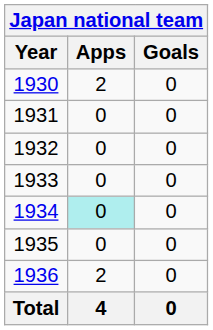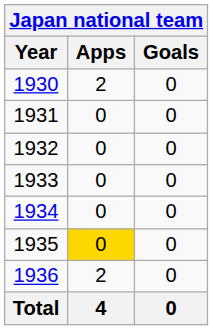1934 | Apps: paleturquoise background -> no background
1935 | Apps: no background -> gold background
